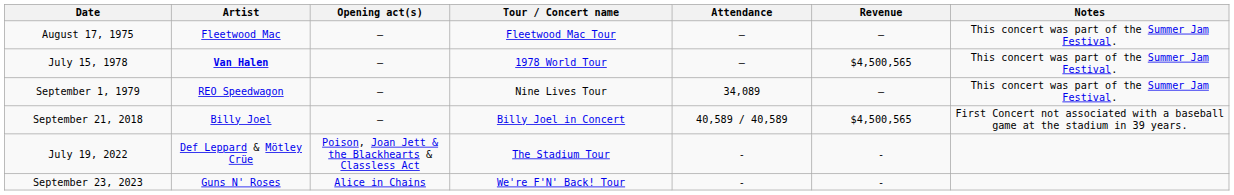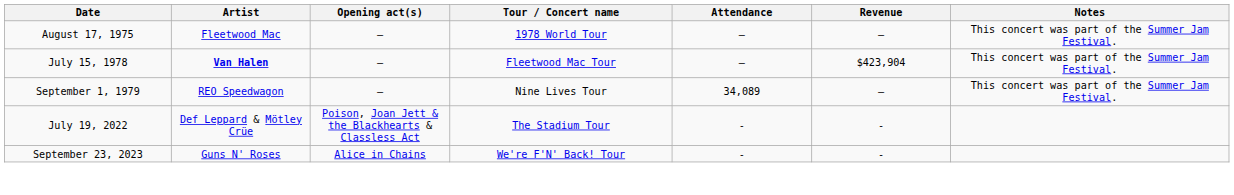August 17, 1975 | Tour / Concert name: Fleetwood Mac Tour -> 1978 World Tour
July 15, 1978 | Tour / Concert name: 1978 World Tour -> Fleetwood Mac Tour
July 15, 1978 | Revenue: $4,500,565 -> $423,904
- row: September 21, 2018 | Billy Joel | — | Billy Joel in Concert | 40,589 / 40,589 | $4,500,565 | First Concert not associated with a baseball game at the stadium in 39 years.
